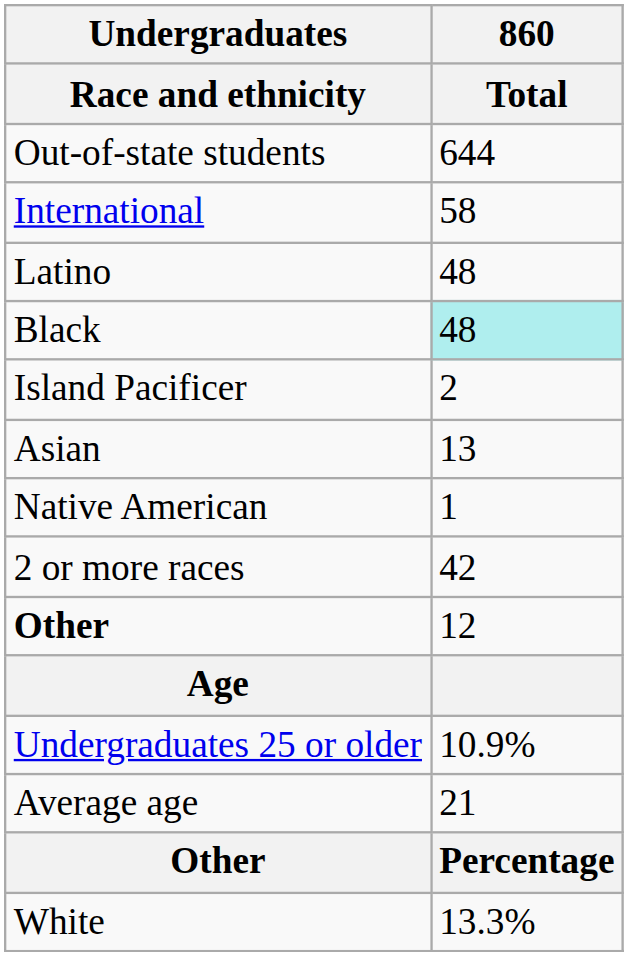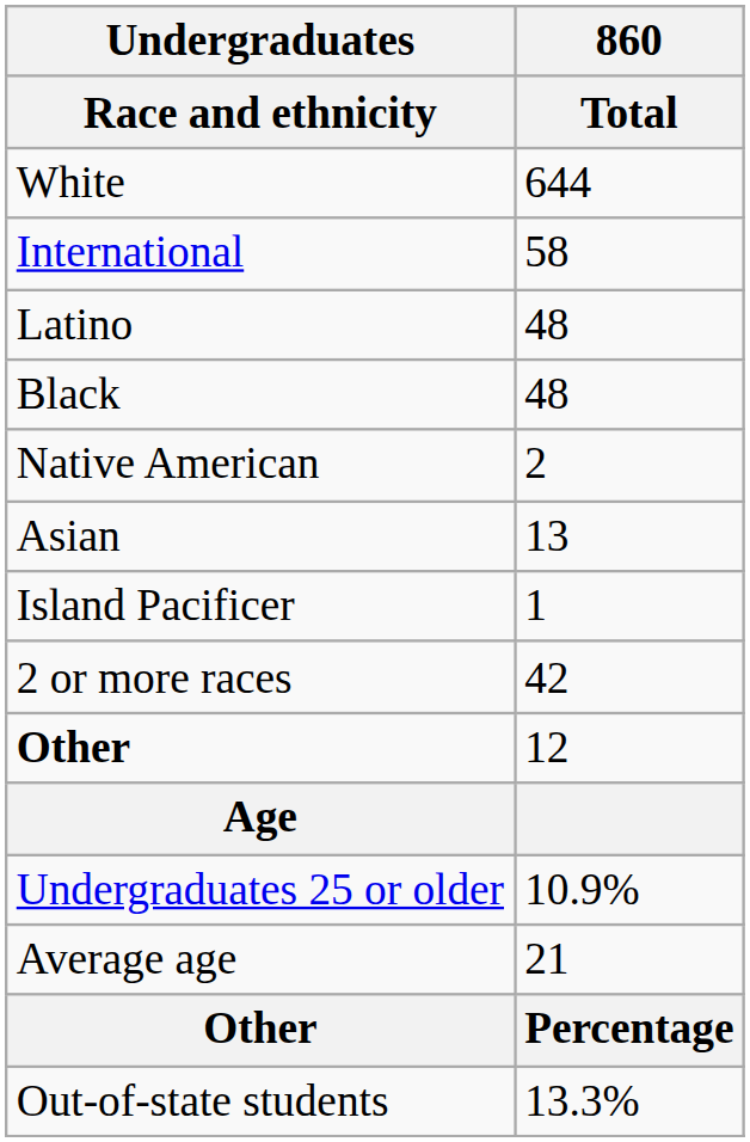row 3 | Undergraduates / Race and ethnicity: Out-of-state students -> White
row 6 | 860 / Total: paleturquoise background -> no background
row 7 | Undergraduates / Race and ethnicity: Island Pacificer -> Native American
row 9 | Undergraduates / Race and ethnicity: Native American -> Island Pacificer
row 16 | Undergraduates / Race and ethnicity: White -> Out-of-state students
